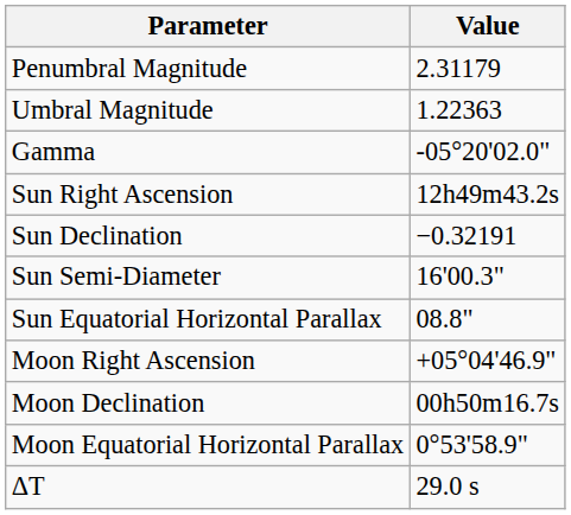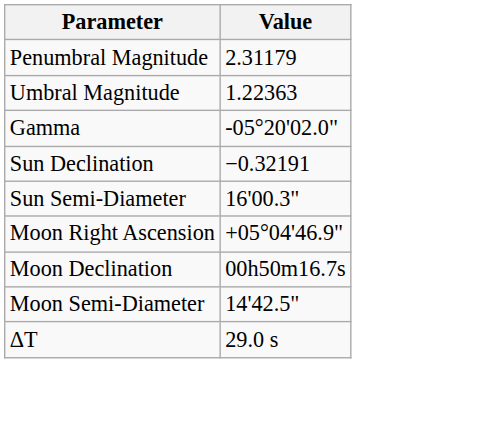- row: Sun Right Ascension | 12h49m43.2s
- row: Sun Equatorial Horizontal Parallax | 08.8"
+ row: Moon Semi-Diameter | 14'42.5"
- row: Moon Equatorial Horizontal Parallax | 0°53'58.9"
